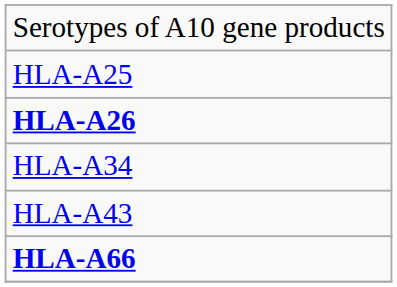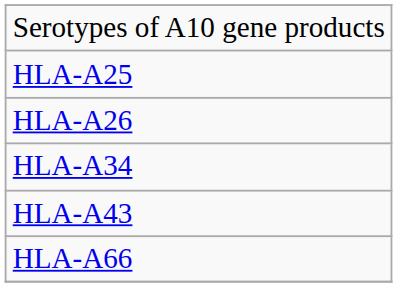HLA-A26 | column 1: bold -> normal
HLA-A66 | column 1: bold -> normal
